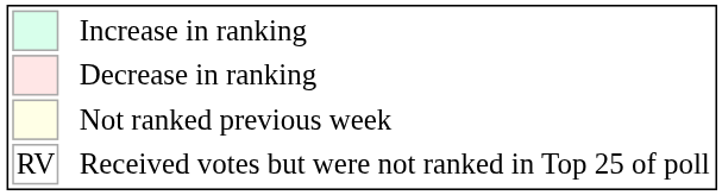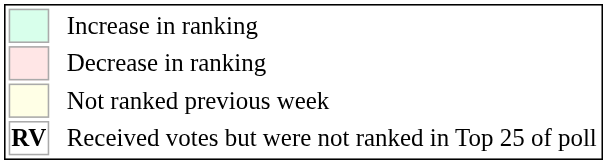Received votes but were not ranked in Top 25 of poll | column 1: normal -> bold
